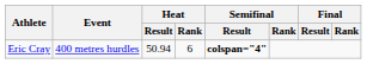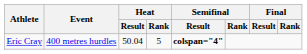Eric Cray | Heat / Result: 50.94 -> 50.04
Eric Cray | Heat / Rank: 6 -> 5
